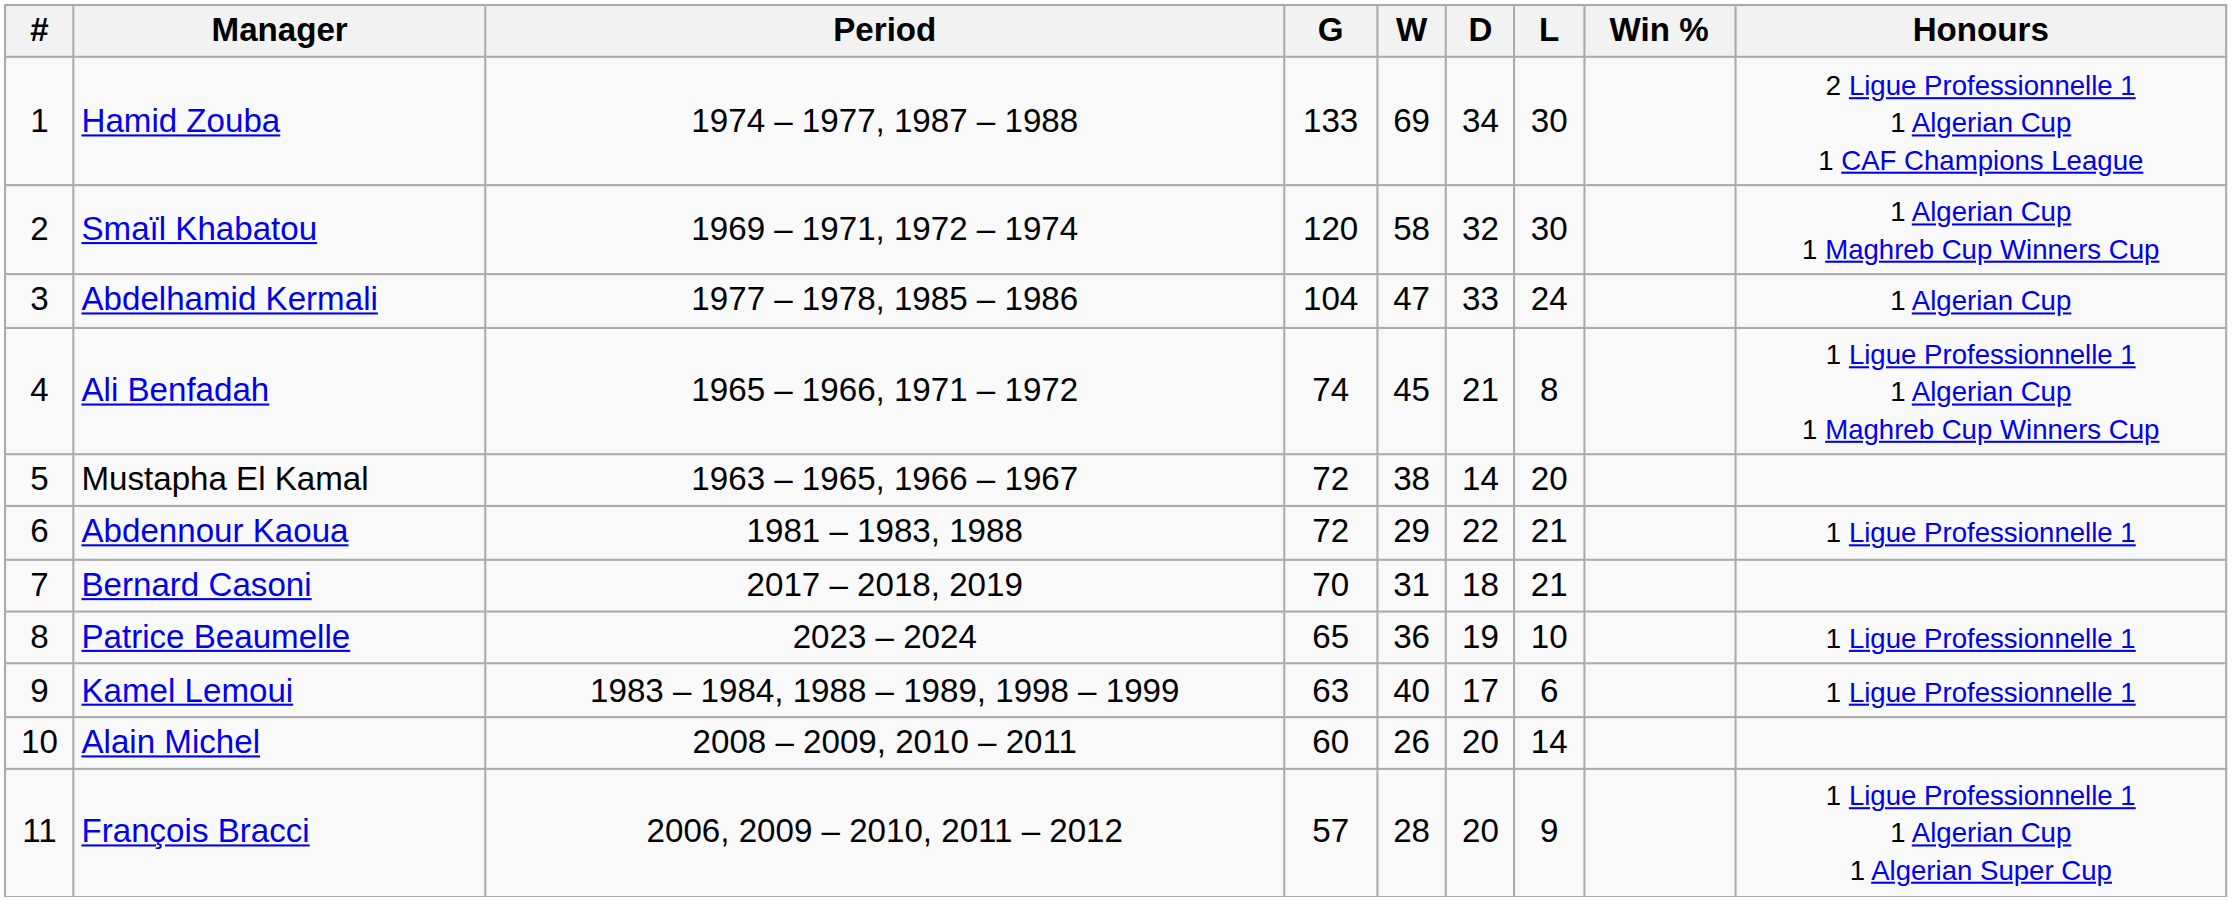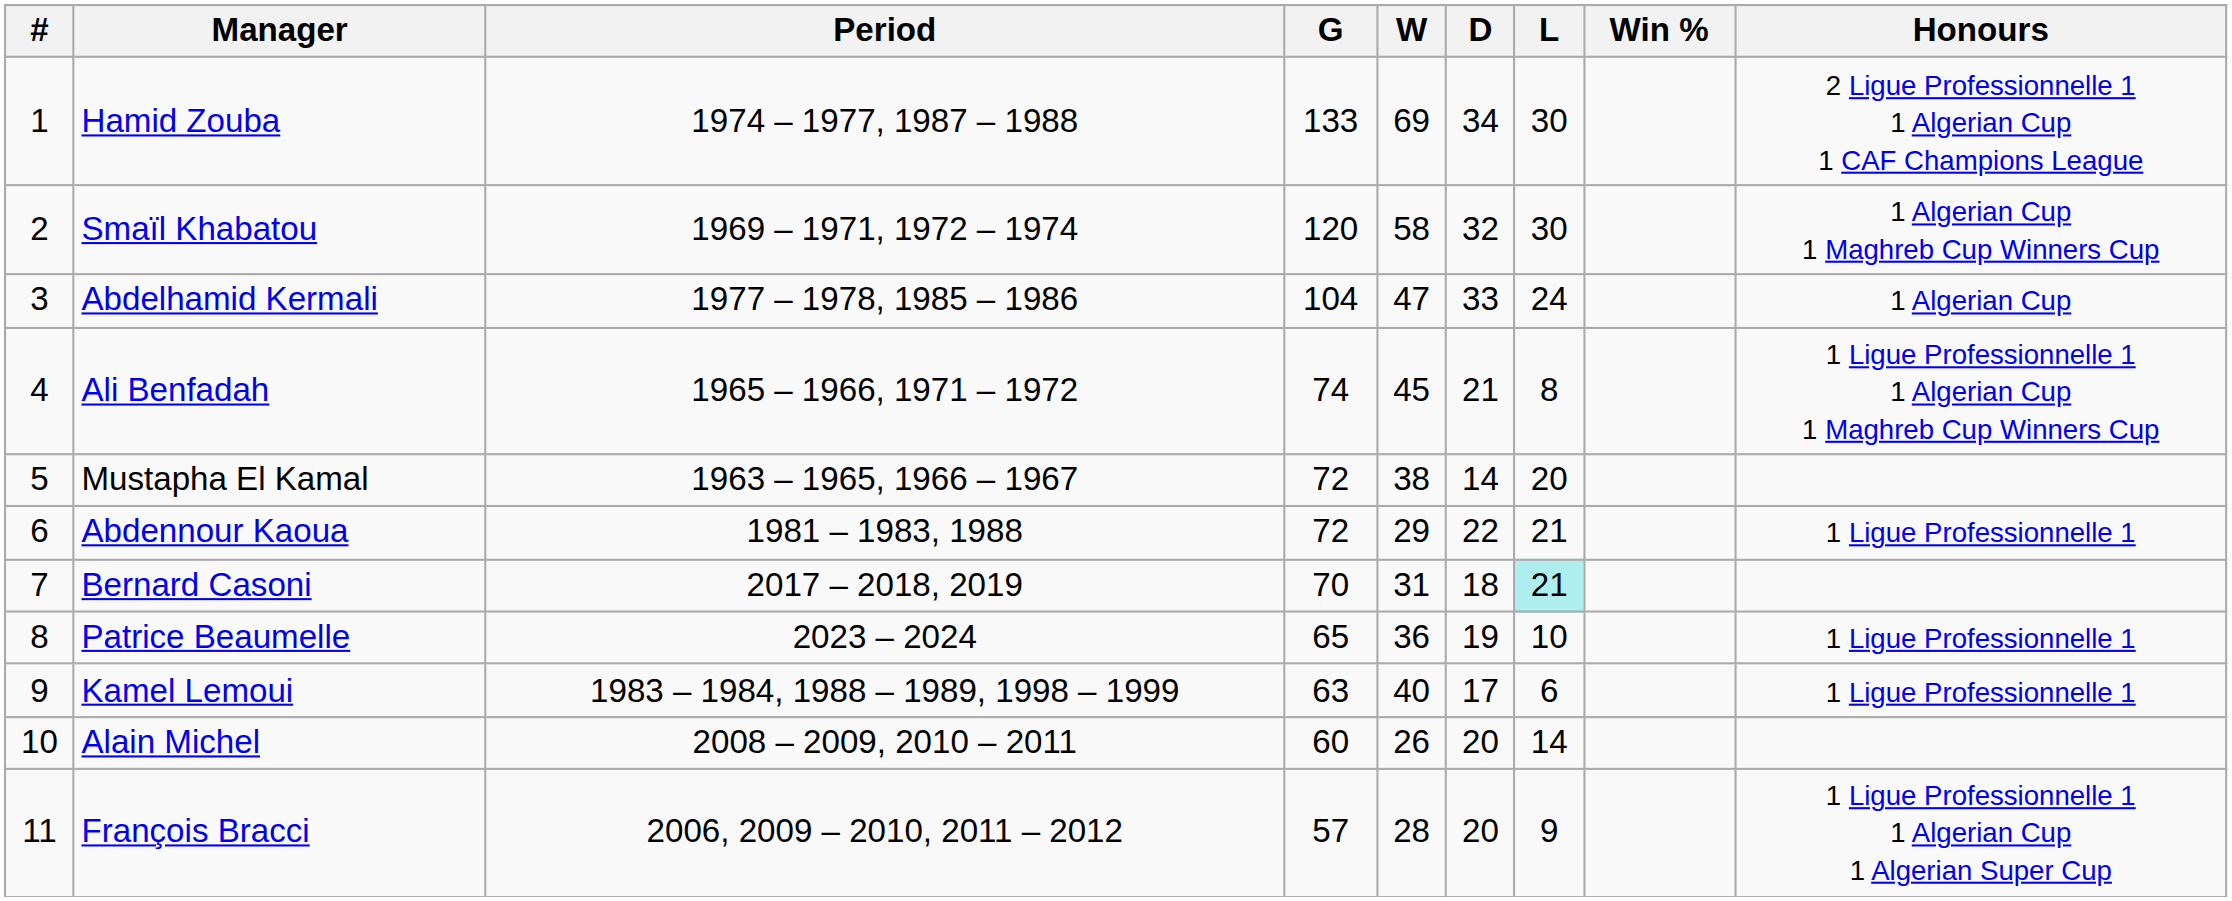Bernard Casoni | L: no background -> paleturquoise background
